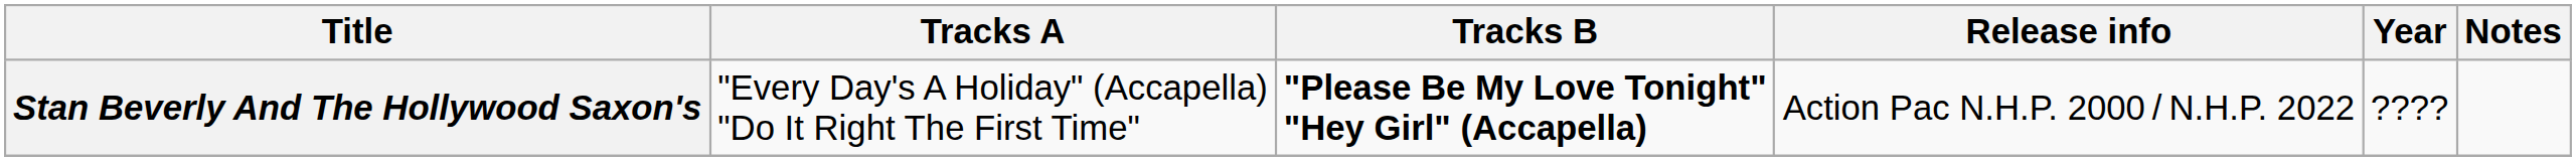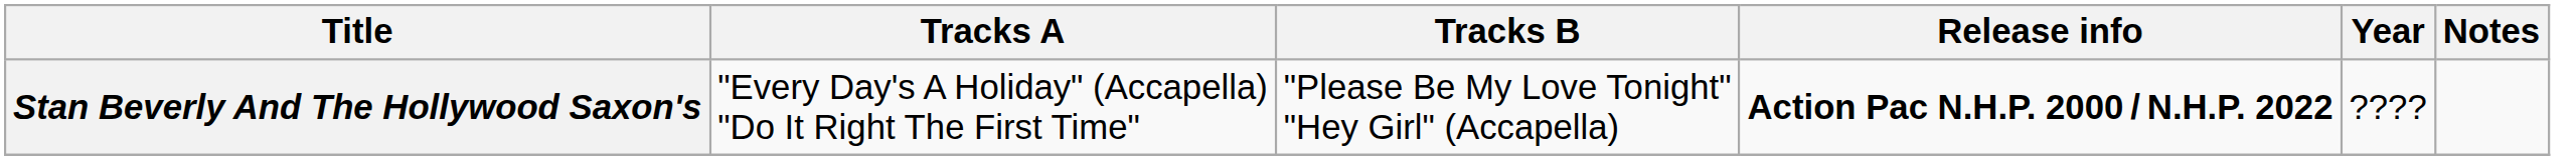Stan Beverly And The Hollywood Saxon's | Tracks B: bold -> normal
Stan Beverly And The Hollywood Saxon's | Release info: normal -> bold
